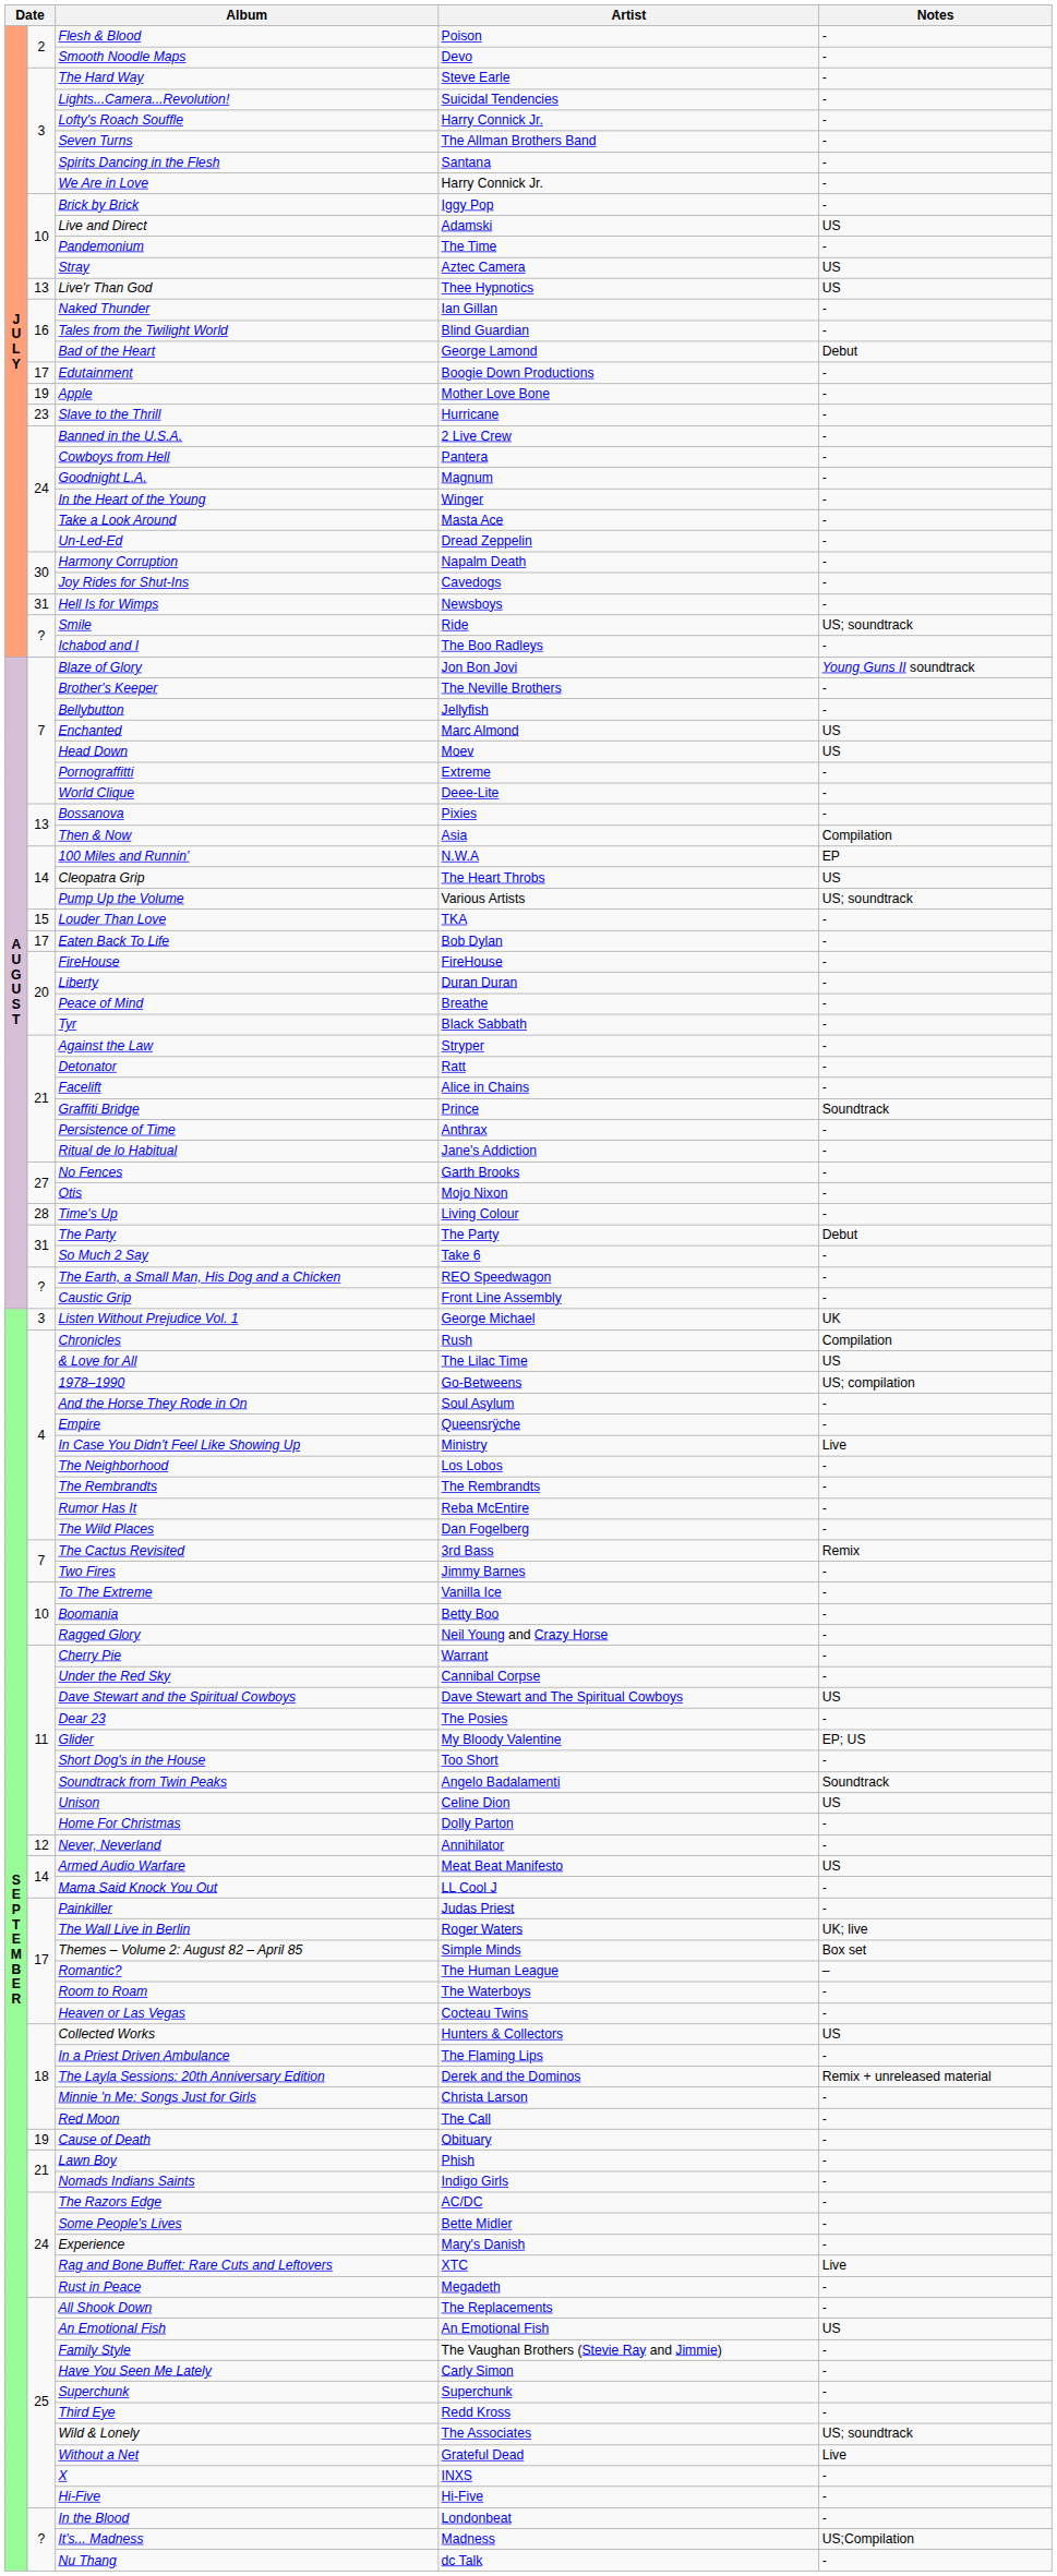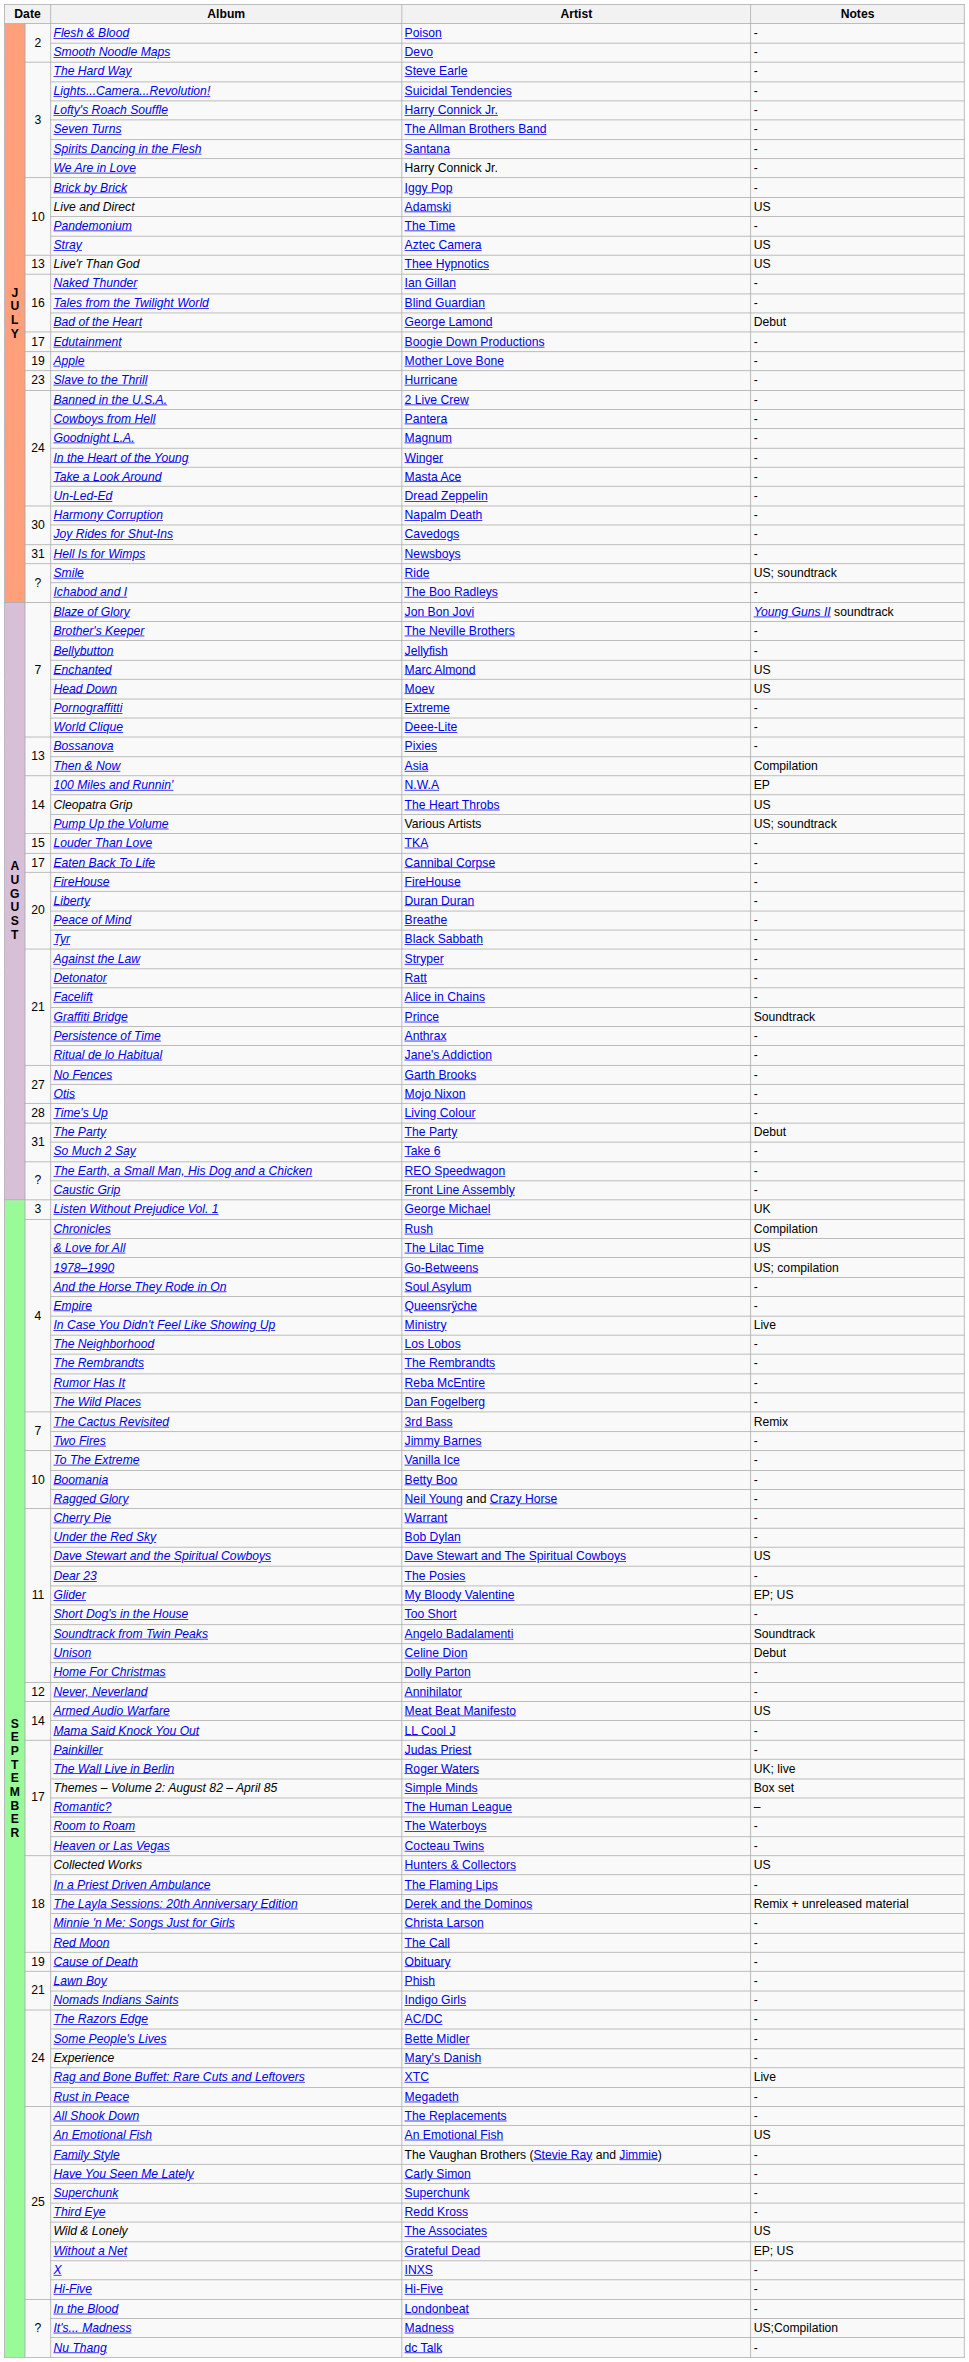Eaten Back To Life | Artist: Bob Dylan -> Cannibal Corpse
Under the Red Sky | Artist: Cannibal Corpse -> Bob Dylan
Unison | Notes: US -> Debut
Wild & Lonely | Notes: US; soundtrack -> US
Without a Net | Notes: Live -> EP; US
